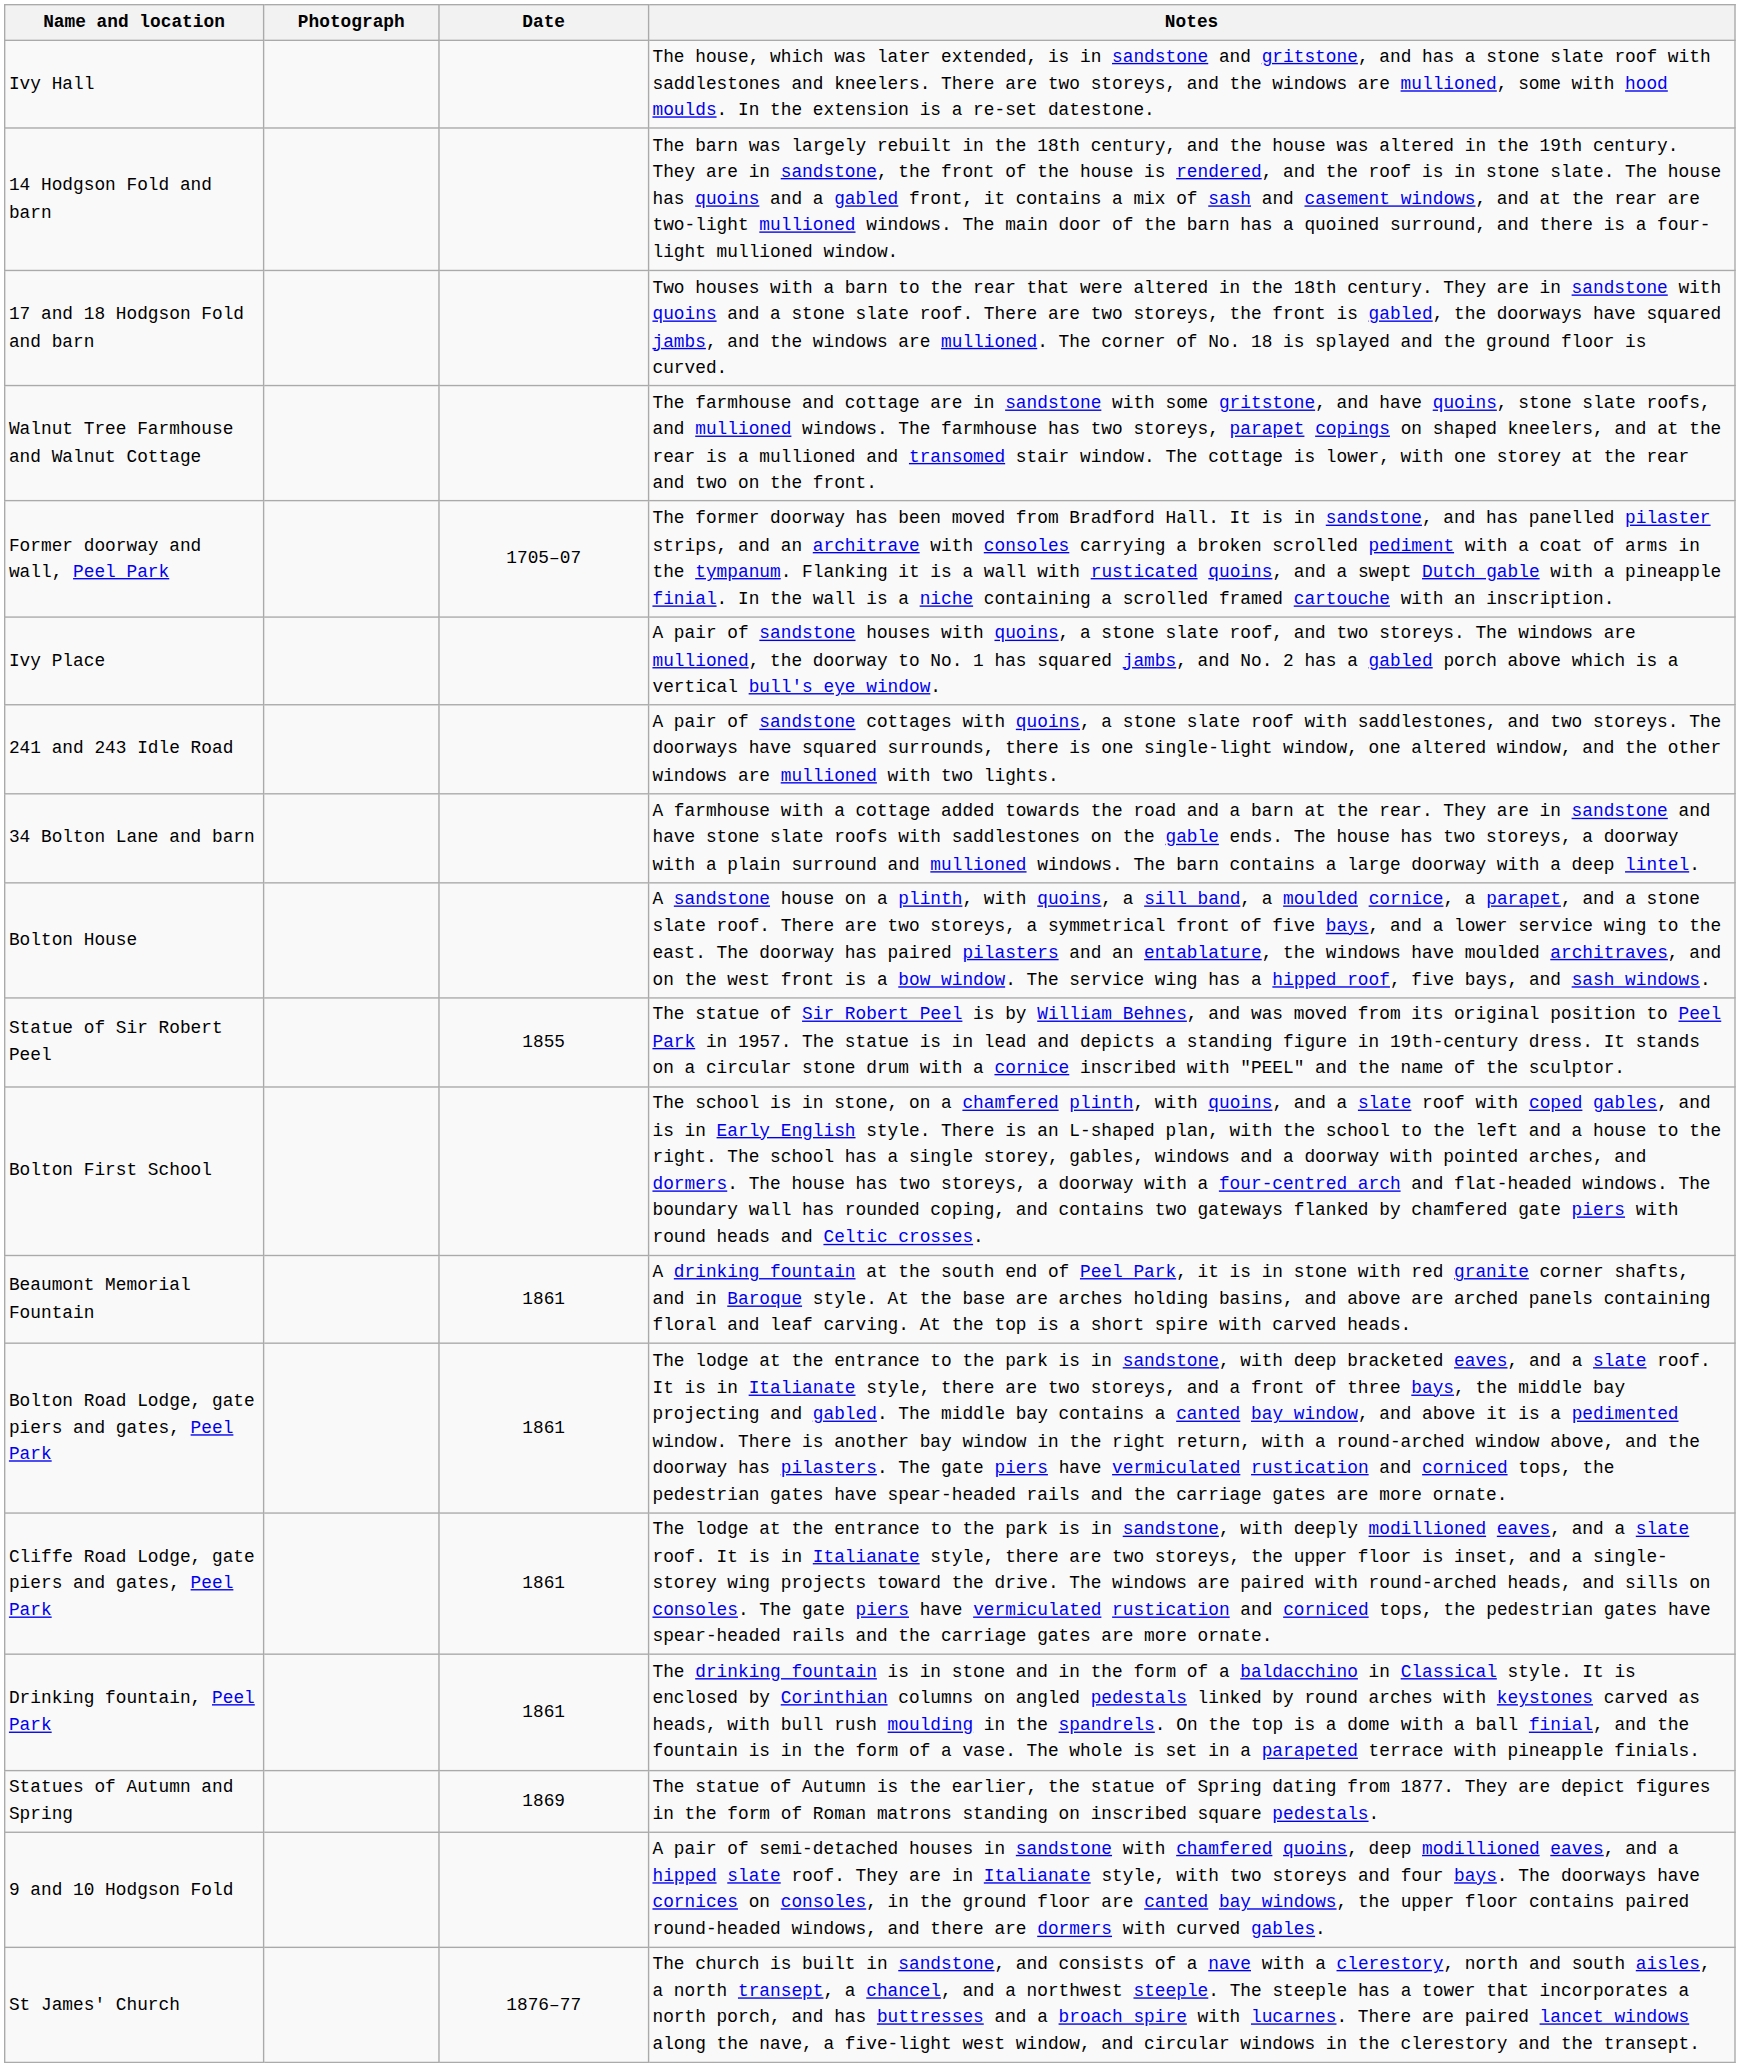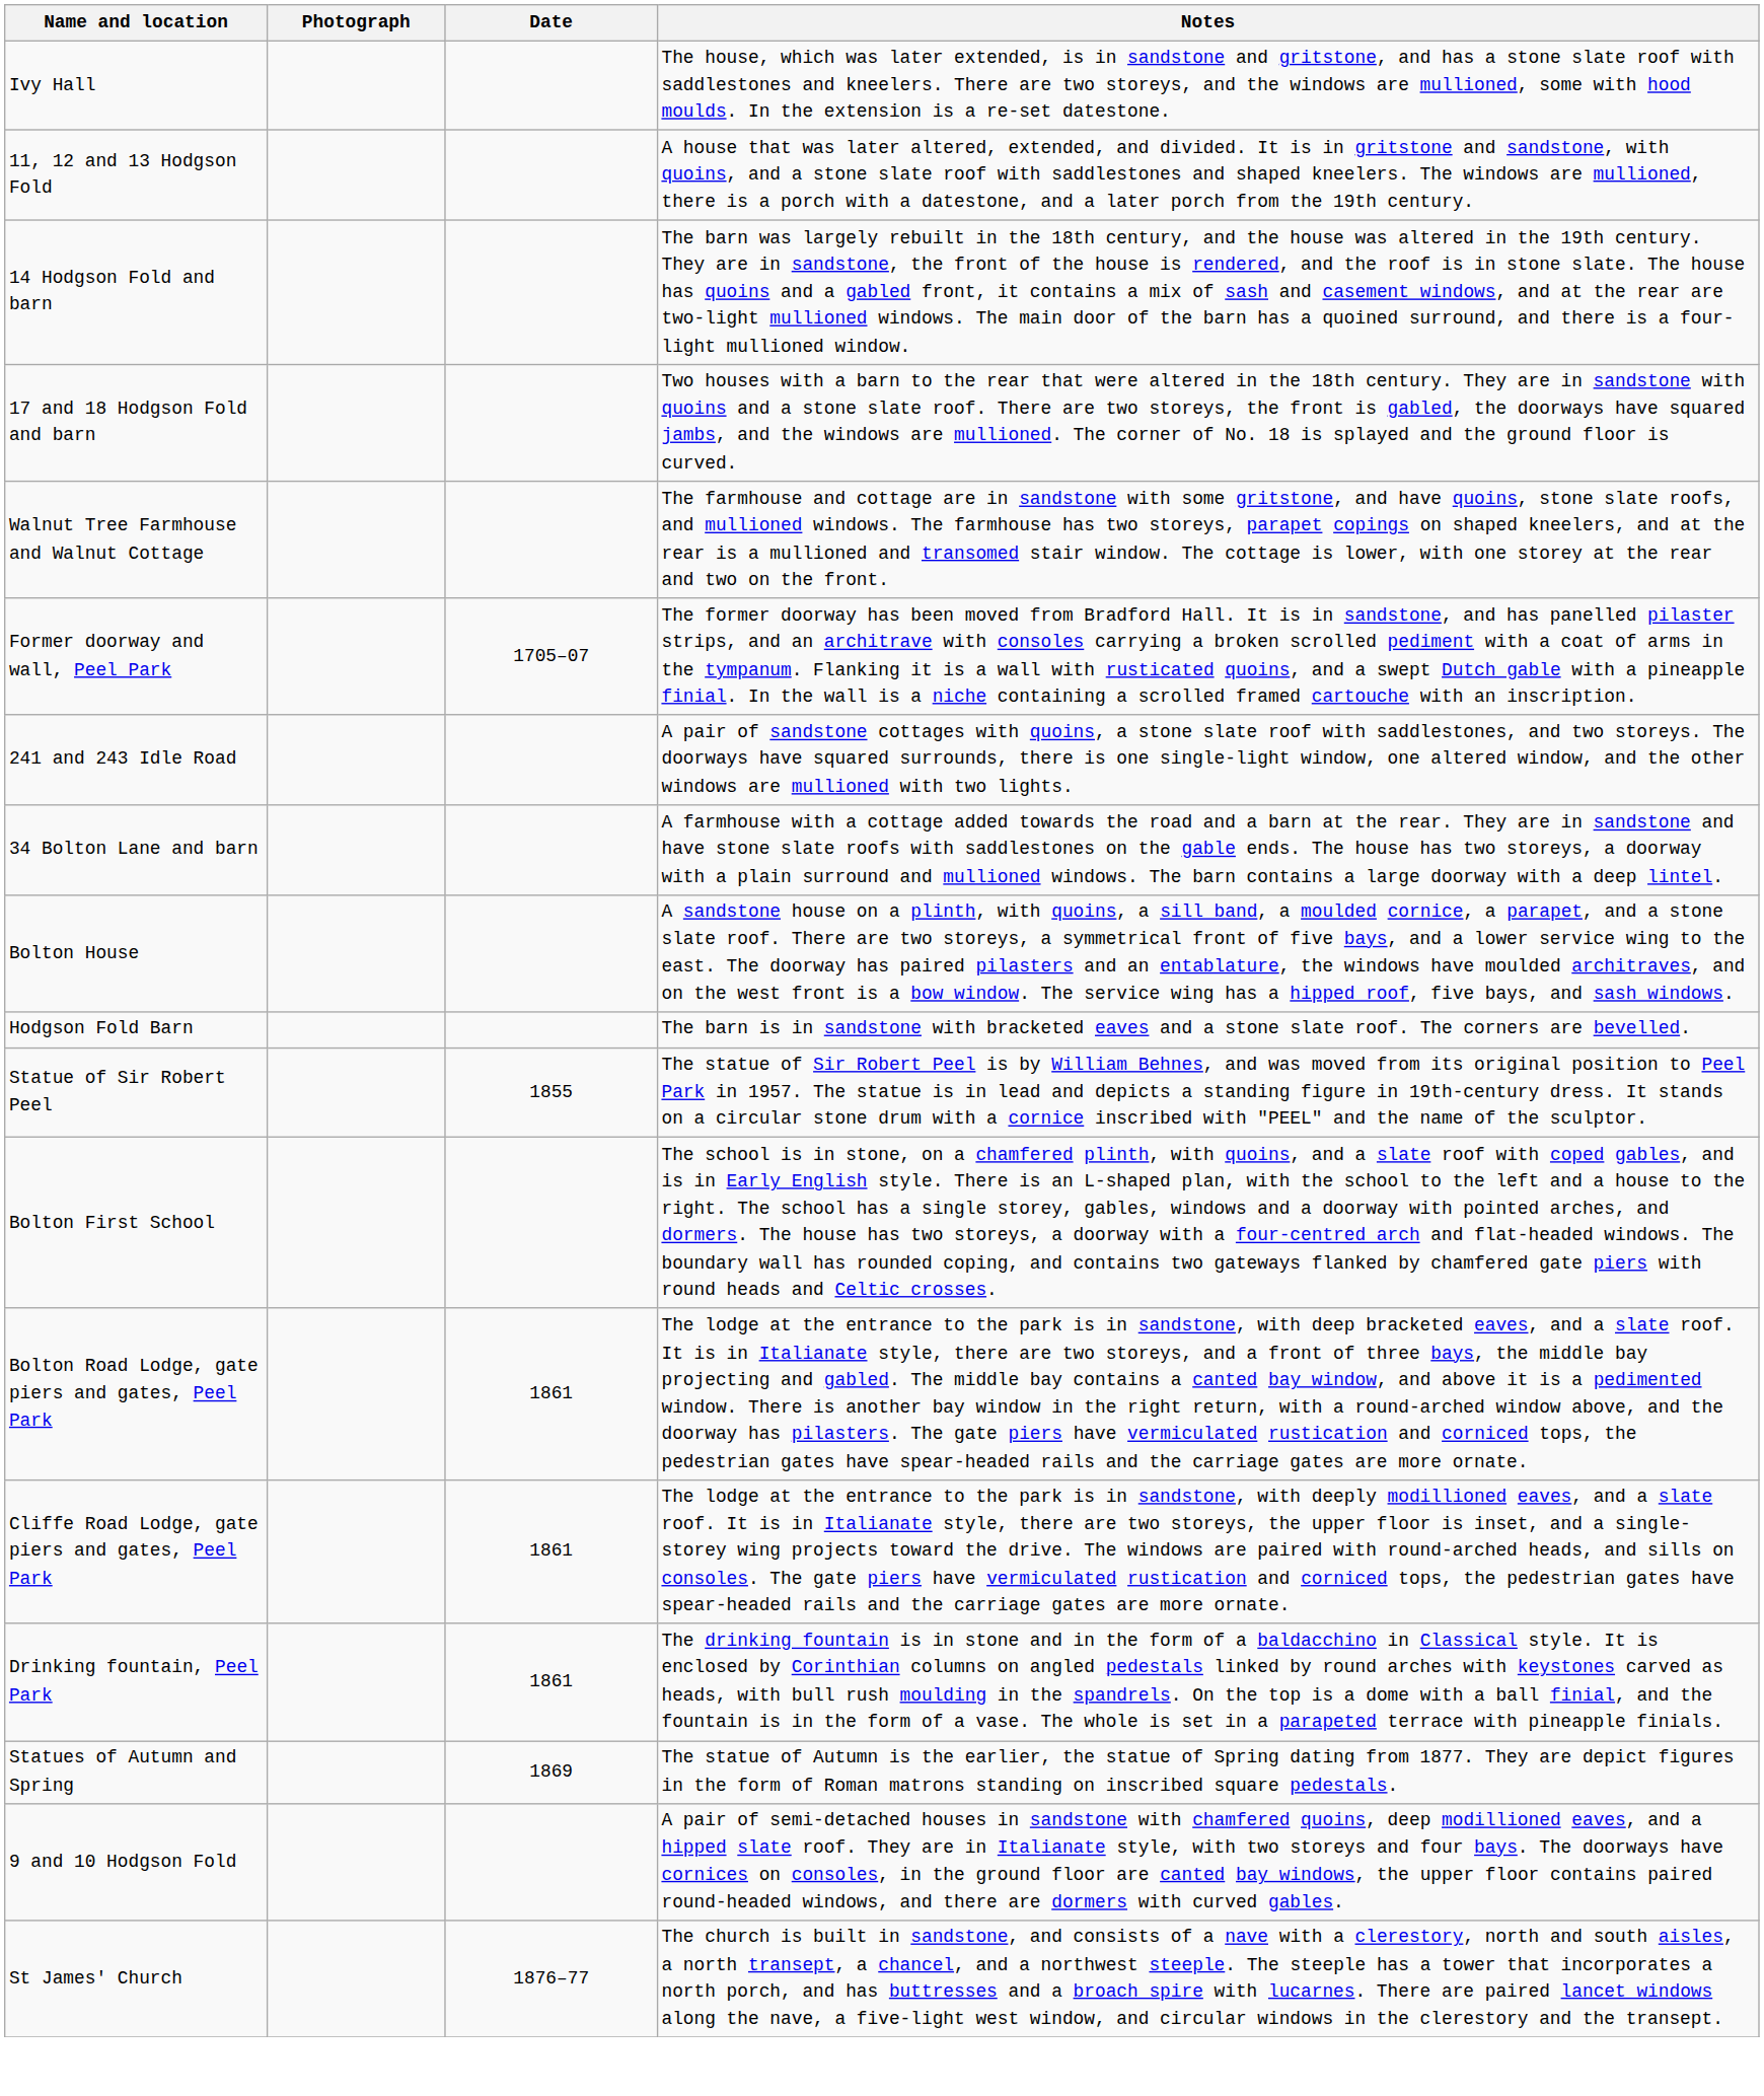+ row: 11, 12 and 13 Hodgson Fold | A house that was later altered, extended, and divided. It is in gritstone and sandstone, with quoins, and a stone slate roof with saddlestones and shaped kneelers. The windows are mullioned, there is a porch with a datestone, and a later porch from the 19th century.
- row: Ivy Place | A pair of sandstone houses with quoins, a stone slate roof, and two storeys. The windows are mullioned, the doorway to No. 1 has squared jambs, and No. 2 has a gabled porch above which is a vertical bull's eye window.
+ row: Hodgson Fold Barn | The barn is in sandstone with bracketed eaves and a stone slate roof. The corners are bevelled.
- row: Beaumont Memorial Fountain | 1861 | A drinking fountain at the south end of Peel Park, it is in stone with red granite corner shafts, and in Baroque style. At the base are arches holding basins, and above are arched panels containing floral and leaf carving. At the top is a short spire with carved heads.
